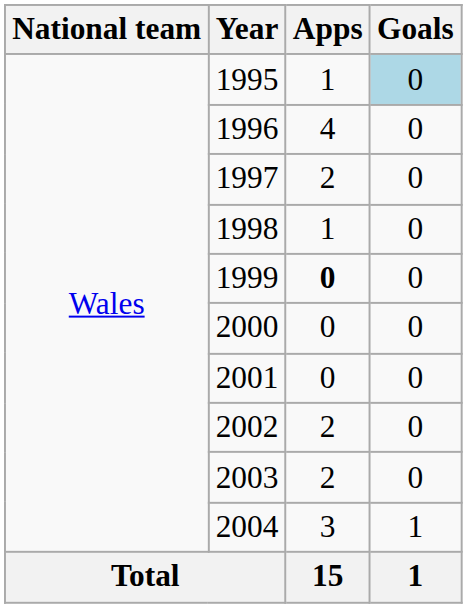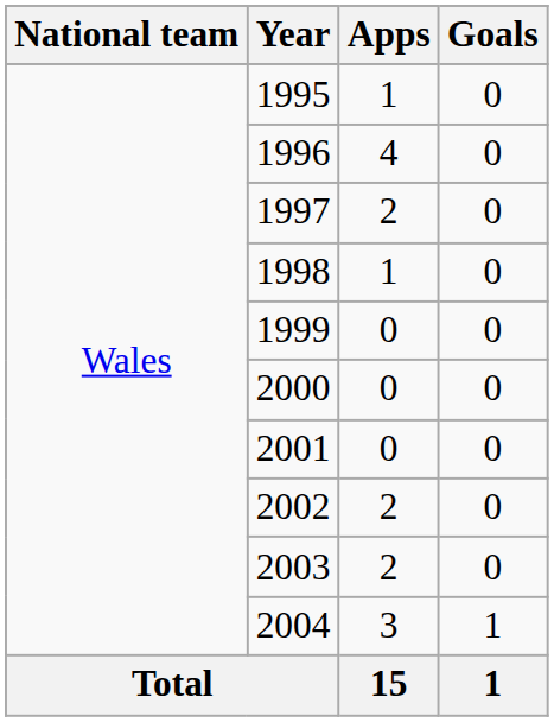1995 | Goals: lightblue background -> no background
1999 | Apps: bold -> normal
